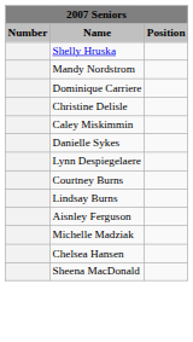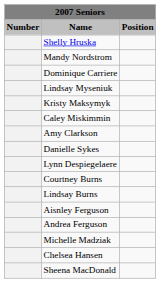- row: Christine Delisle
+ row: Lindsay Myseniuk
+ row: Kristy Maksymyk
+ row: Amy Clarkson
+ row: Andrea Ferguson
